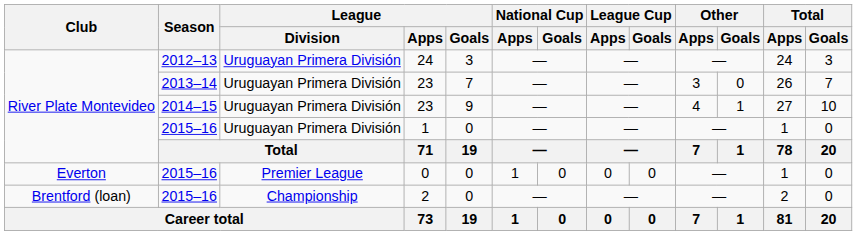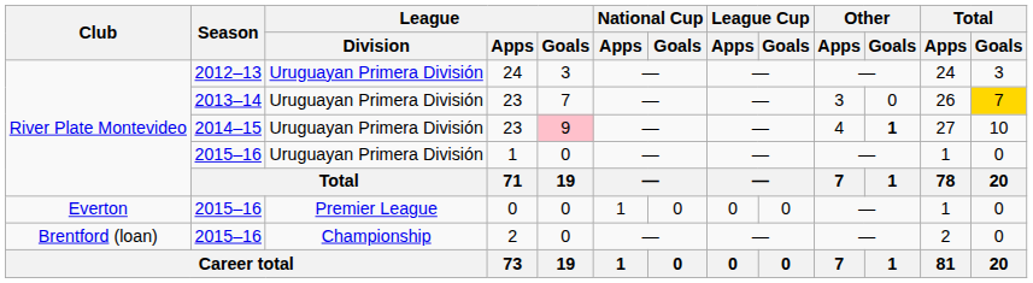2013–14 / 23 | Total / Goals: no background -> gold background
2014–15 / 23 | League / Goals: no background -> pink background
2014–15 / 23 | Other / Goals: normal -> bold
